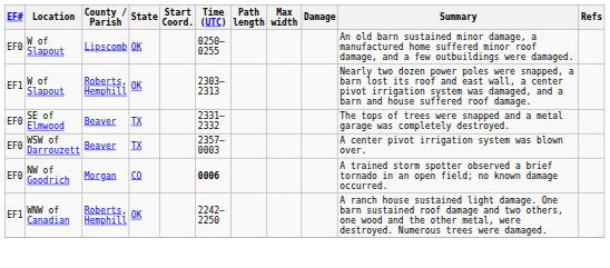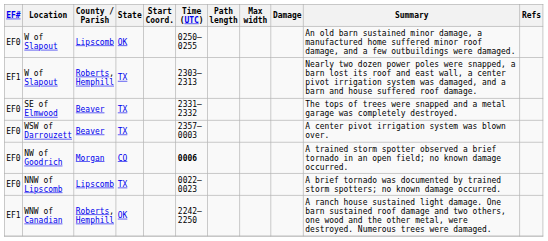EF1 / W of Slapout | State: OK -> TX
+ row: EF0 | NNW of Lipscomb | Lipscomb | TX | 0022–0023 | A brief tornado was documented by trained storm spotters; no known damage occurred.
